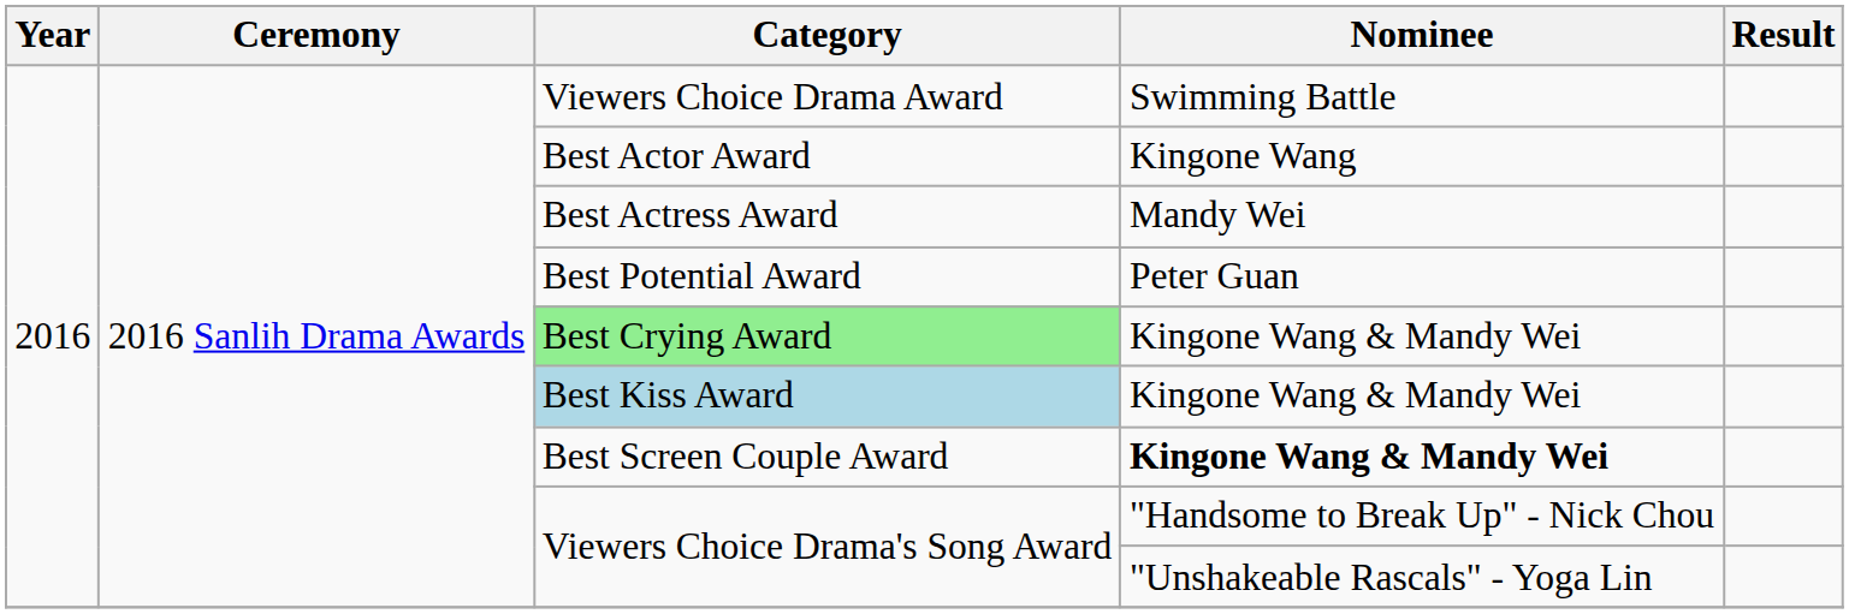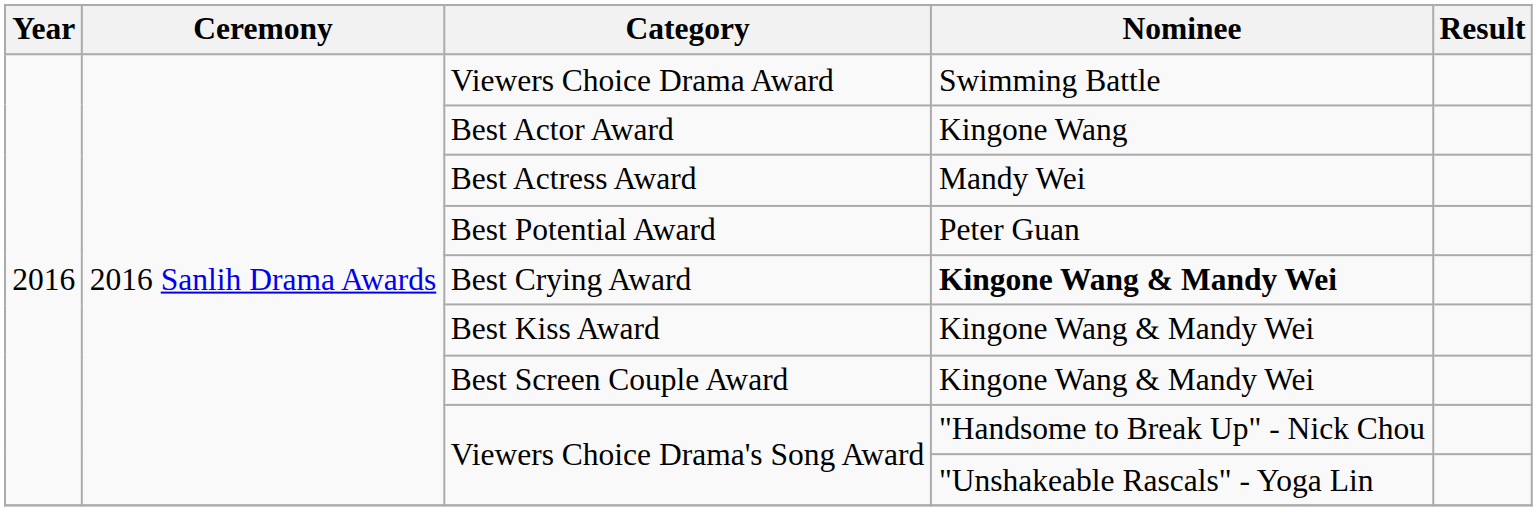Best Crying Award | Category: lightgreen background -> no background
Best Crying Award | Nominee: normal -> bold
Best Kiss Award | Category: lightblue background -> no background
Best Screen Couple Award | Nominee: bold -> normal
